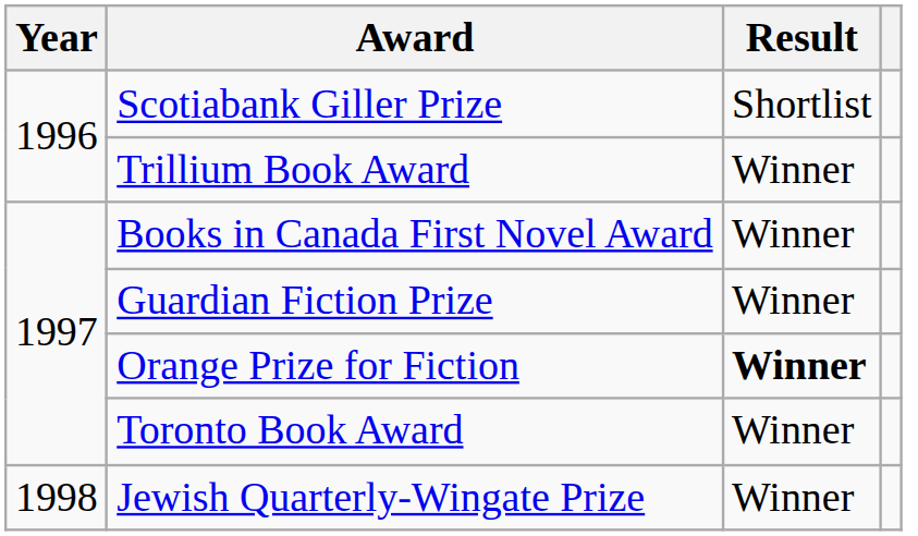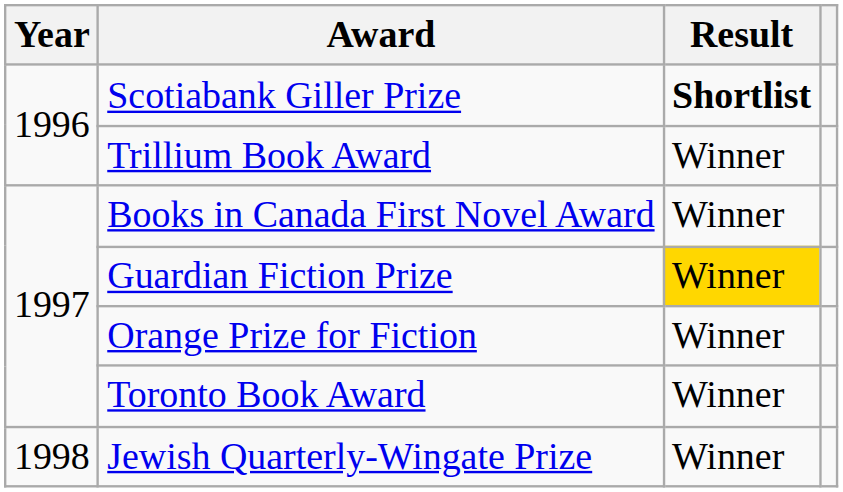Scotiabank Giller Prize | Result: normal -> bold
Guardian Fiction Prize | Result: no background -> gold background
Orange Prize for Fiction | Result: bold -> normal
